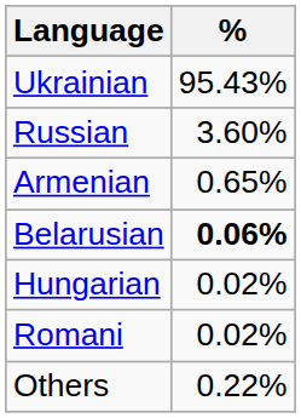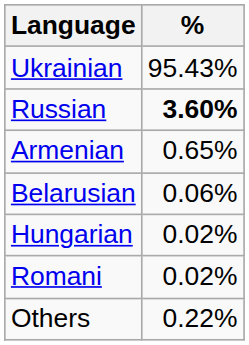Russian | %: normal -> bold
Belarusian | %: bold -> normal
